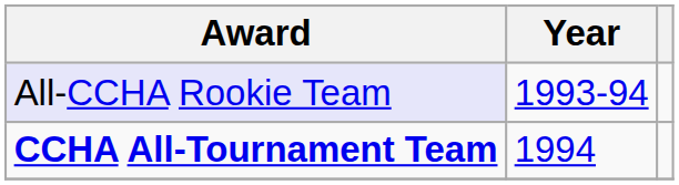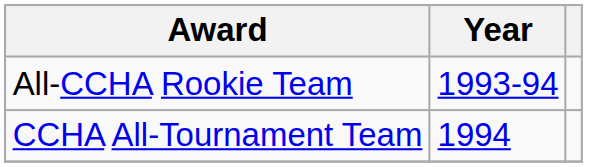row 2 | Award: lavender background -> no background
row 3 | Award: bold -> normal
